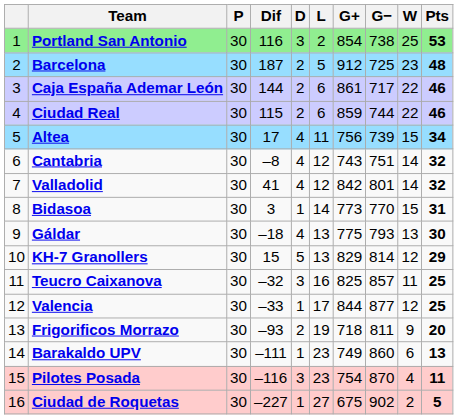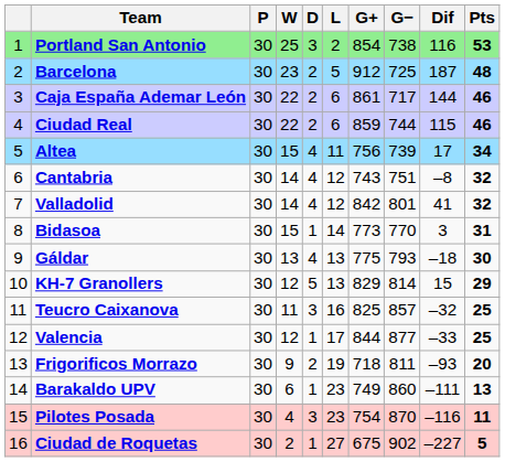columns swapped: W <-> Dif
